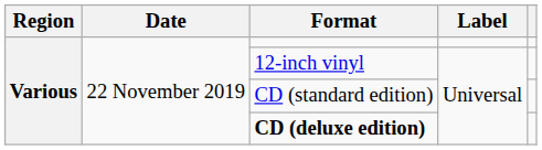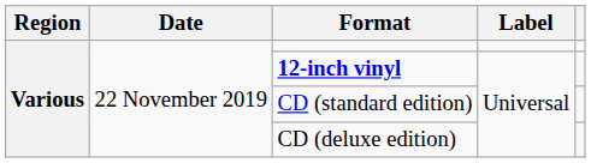12-inch vinyl | Format: normal -> bold
CD (deluxe edition) | Format: bold -> normal
